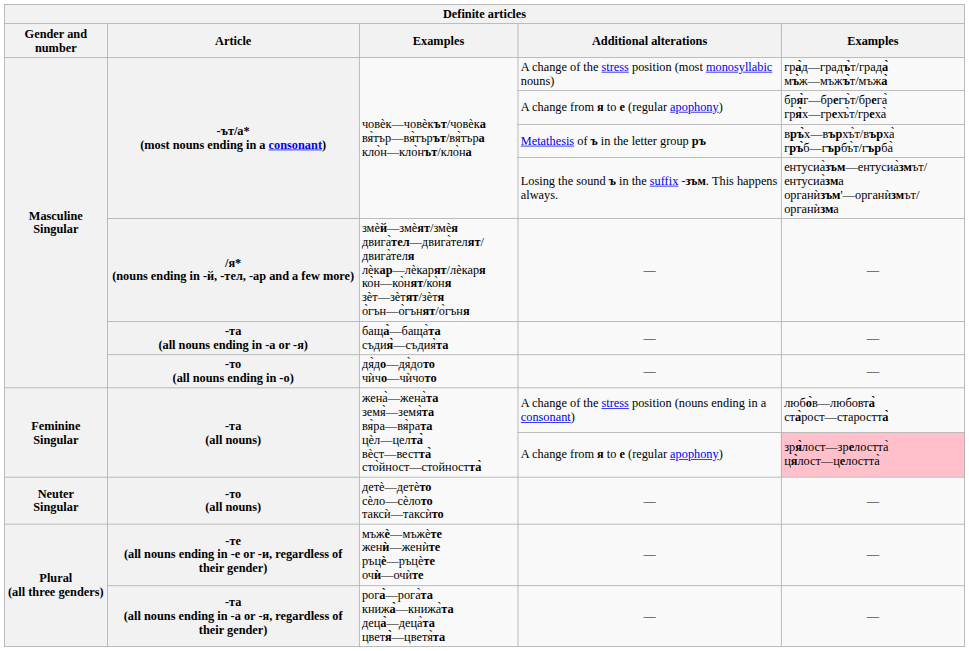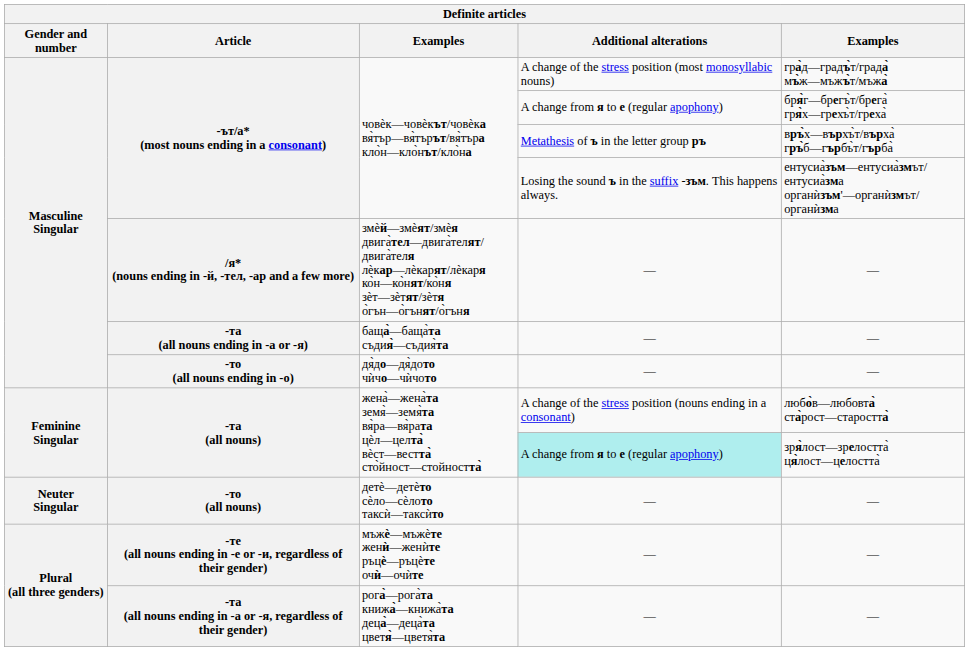-та (all nouns) / A change from я to е (regular apophony) | Additional alterations: no background -> paleturquoise background
-та (all nouns) / A change from я to е (regular apophony) | column 5: pink background -> no background
